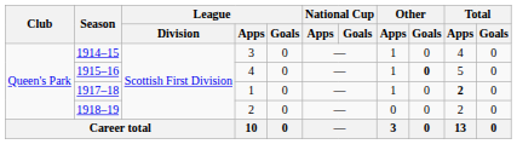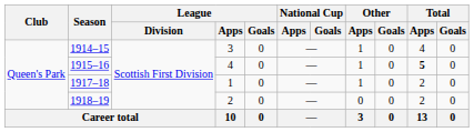1915–16 | Other / Goals: bold -> normal
1915–16 | Total / Apps: normal -> bold
1917–18 | Total / Apps: bold -> normal
